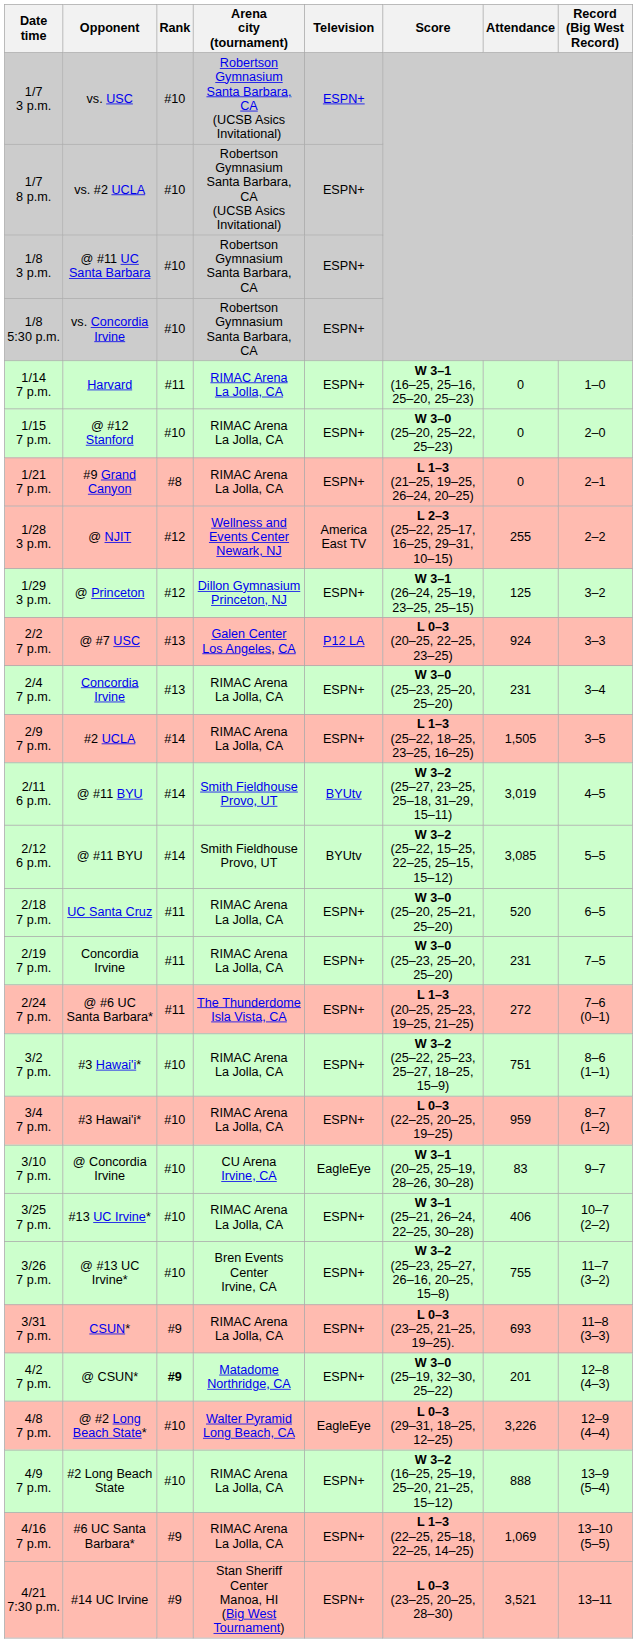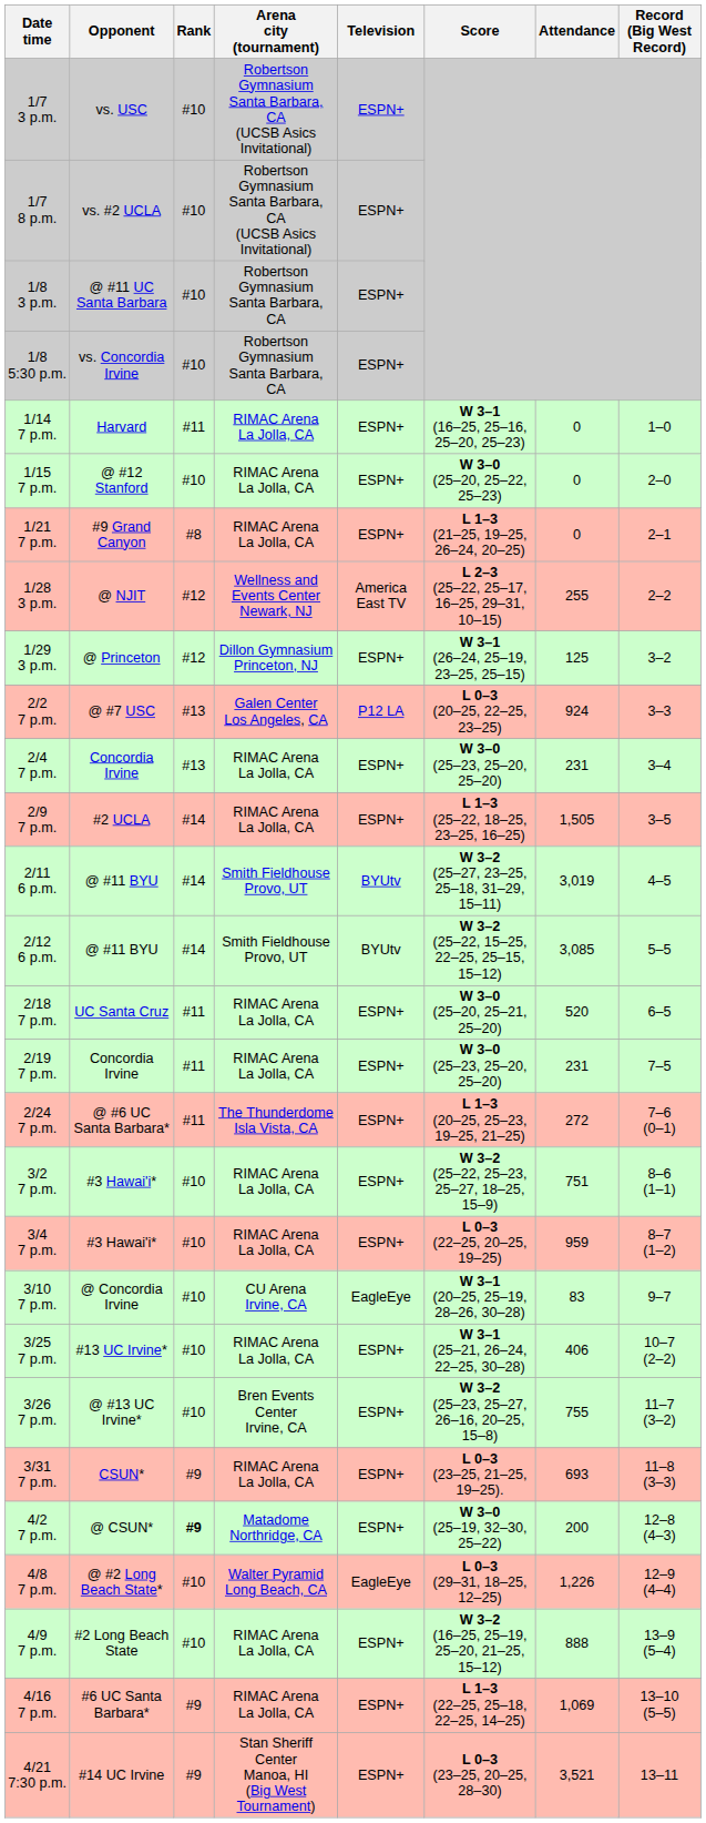4/2 7 p.m. | Attendance: 201 -> 200
4/8 7 p.m. | Attendance: 3,226 -> 1,226
